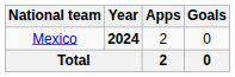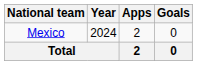Mexico | Year: bold -> normal
